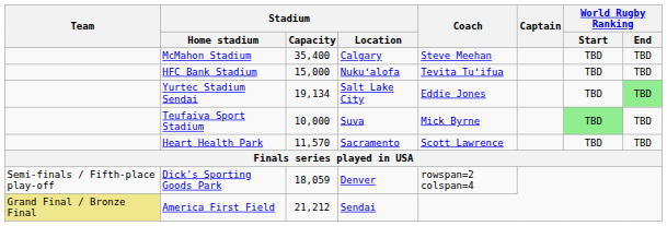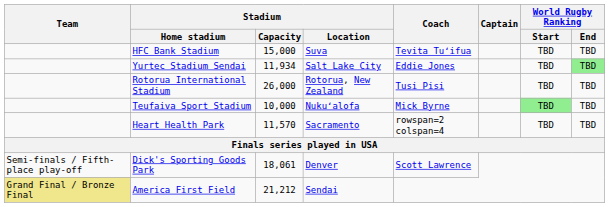- row: McMahon Stadium | 35,400 | Calgary | Steve Meehan | TBD | TBD
HFC Bank Stadium | Stadium / Location: Nukuʻalofa -> Suva
Yurtec Stadium Sendai | Stadium / Capacity: 19,134 -> 11,934
+ row: Rotorua International Stadium | 26,000 | Rotorua, New Zealand | Tusi Pisi | TBD | TBD
Teufaiva Sport Stadium | Stadium / Location: Suva -> Nukuʻalofa
Heart Health Park | Coach: Scott Lawrence -> rowspan=2 colspan=4
Dick's Sporting Goods Park | Stadium / Capacity: 18,059 -> 18,061
Dick's Sporting Goods Park | Coach: rowspan=2 colspan=4 -> Scott Lawrence
